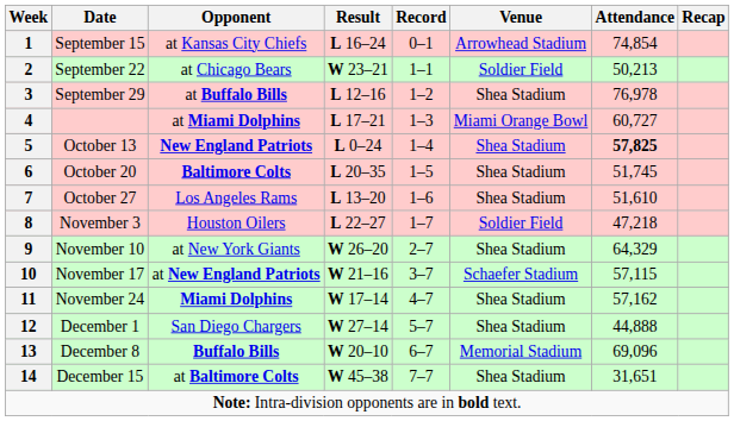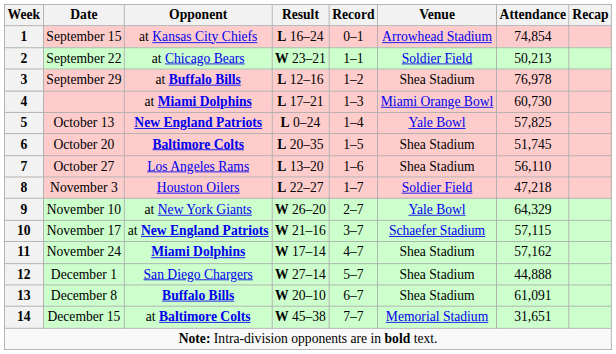4 | Attendance: 60,727 -> 60,730
5 | Venue: Shea Stadium -> Yale Bowl
5 | Attendance: bold -> normal
7 | Attendance: 51,610 -> 56,110
9 | Venue: Shea Stadium -> Yale Bowl
13 | Venue: Memorial Stadium -> Shea Stadium
13 | Attendance: 69,096 -> 61,091
14 | Venue: Shea Stadium -> Memorial Stadium
